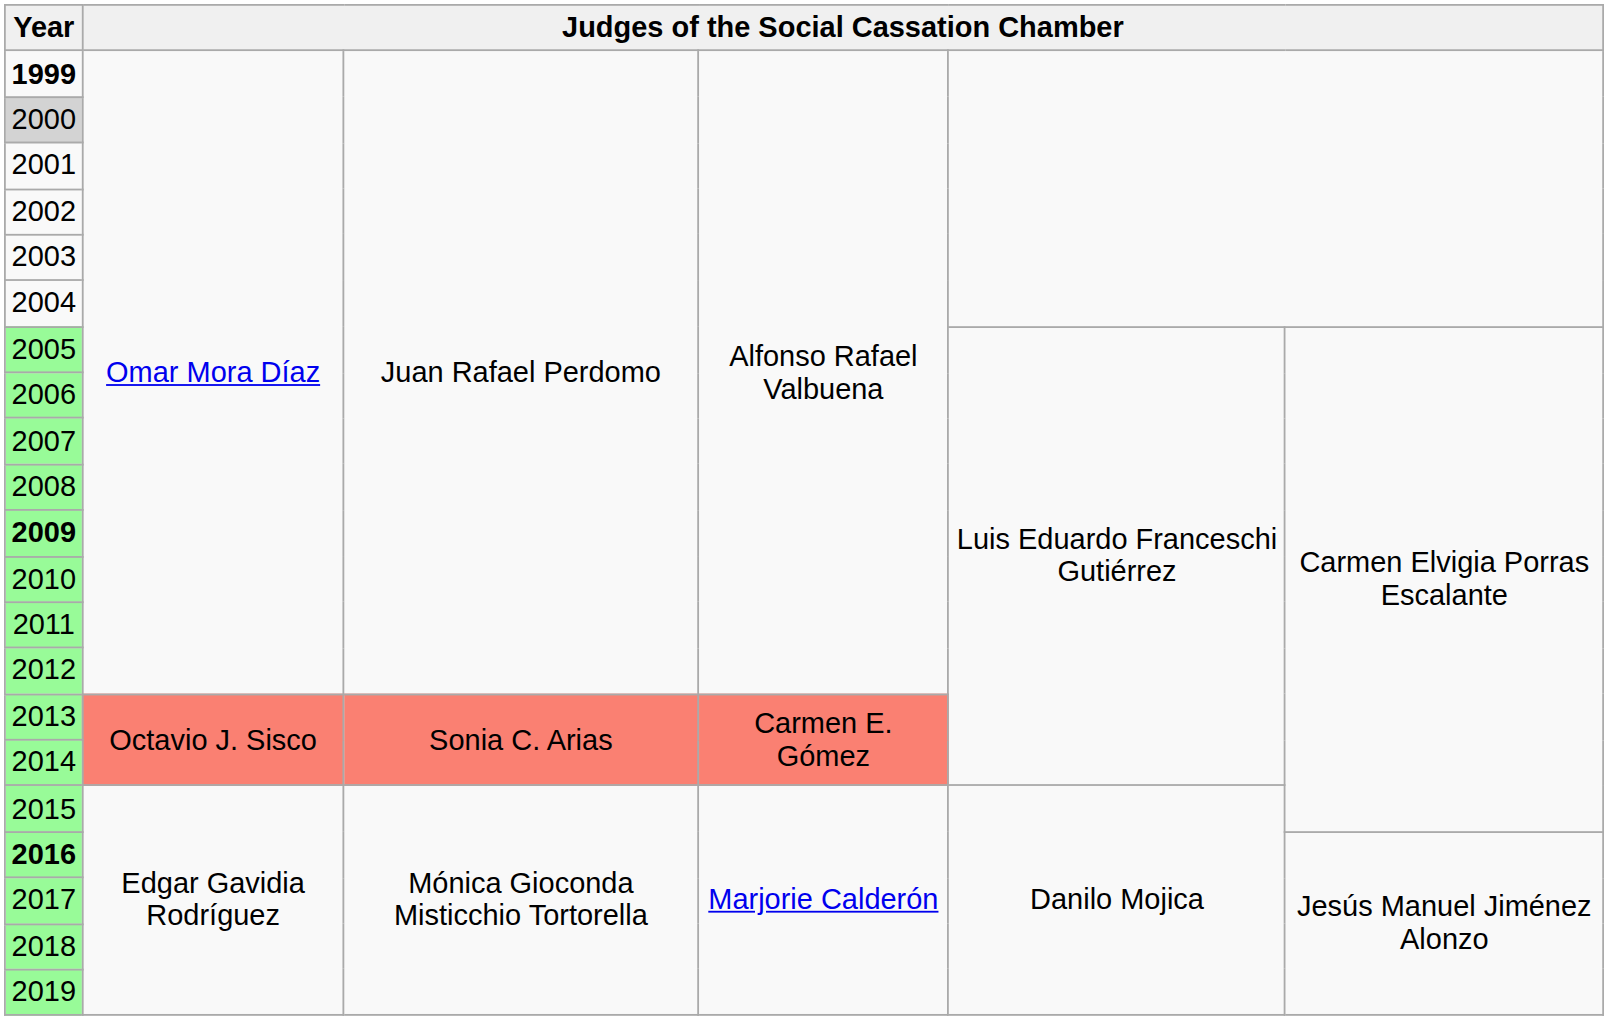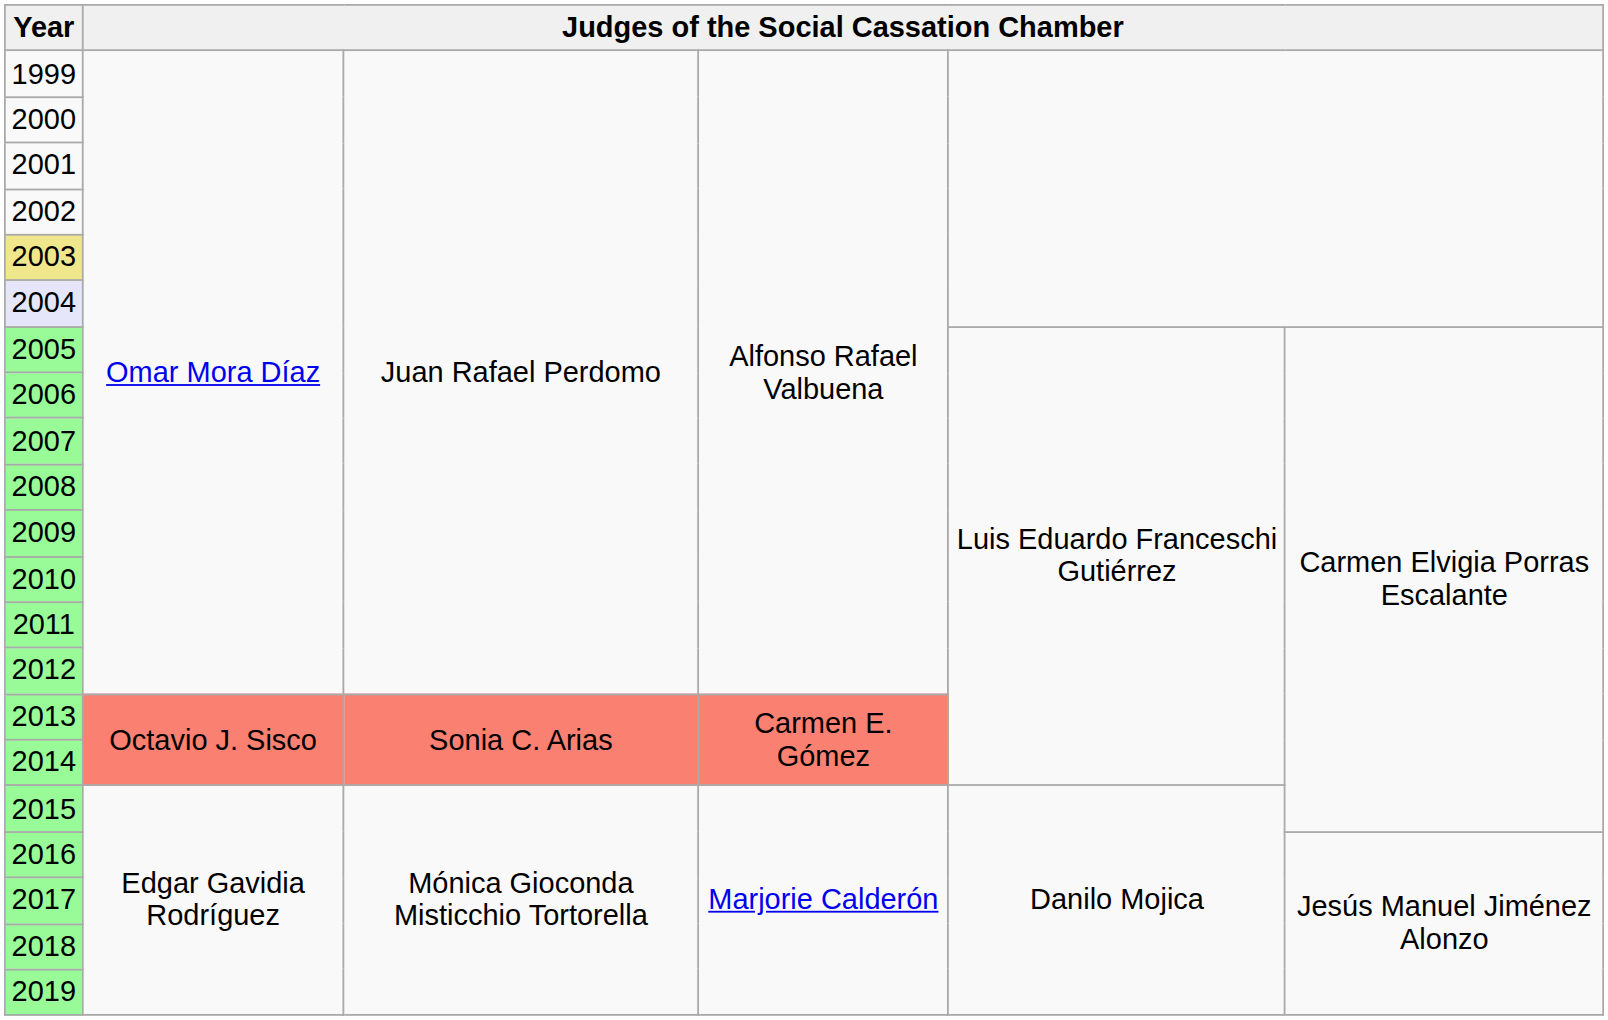1999 | Year: bold -> normal
2000 | Year: lightgrey background -> no background
2003 | Year: no background -> khaki background
2004 | Year: no background -> lavender background
2009 | Year: bold -> normal
2016 | Year: bold -> normal
